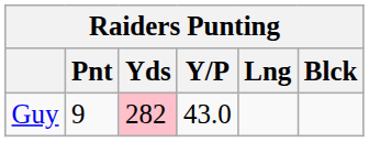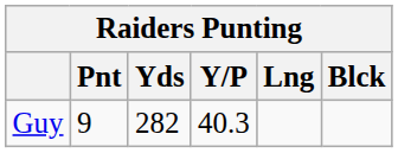Guy | Yds: pink background -> no background
Guy | Y/P: 43.0 -> 40.3
